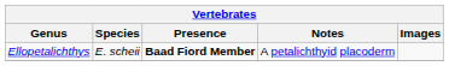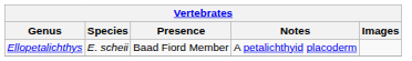Ellopetalichthys | Presence: bold -> normal
